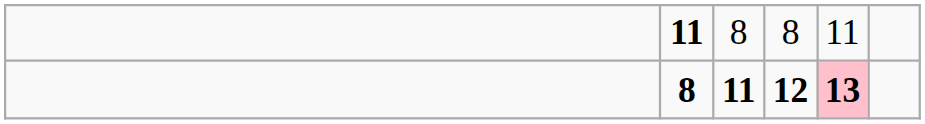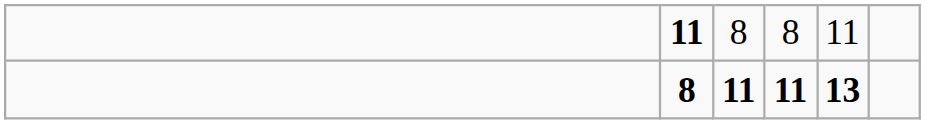row 2 | column 4: 12 -> 11
row 2 | column 5: pink background -> no background
